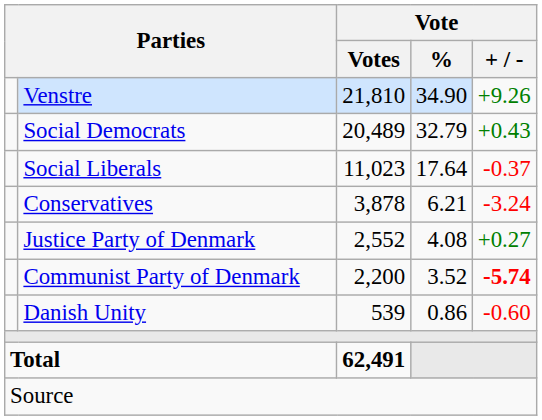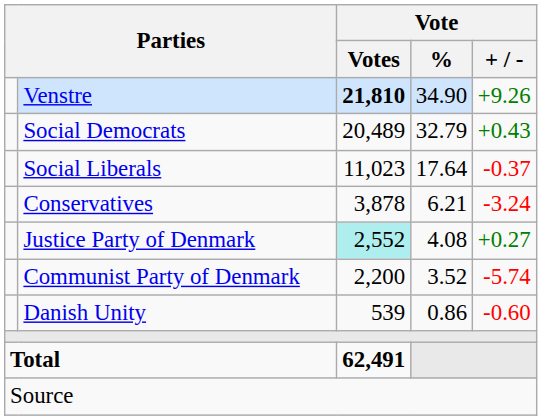Venstre | Vote / Votes: normal -> bold
Justice Party of Denmark | Vote / Votes: no background -> paleturquoise background
Communist Party of Denmark | Vote / + / -: bold -> normal
